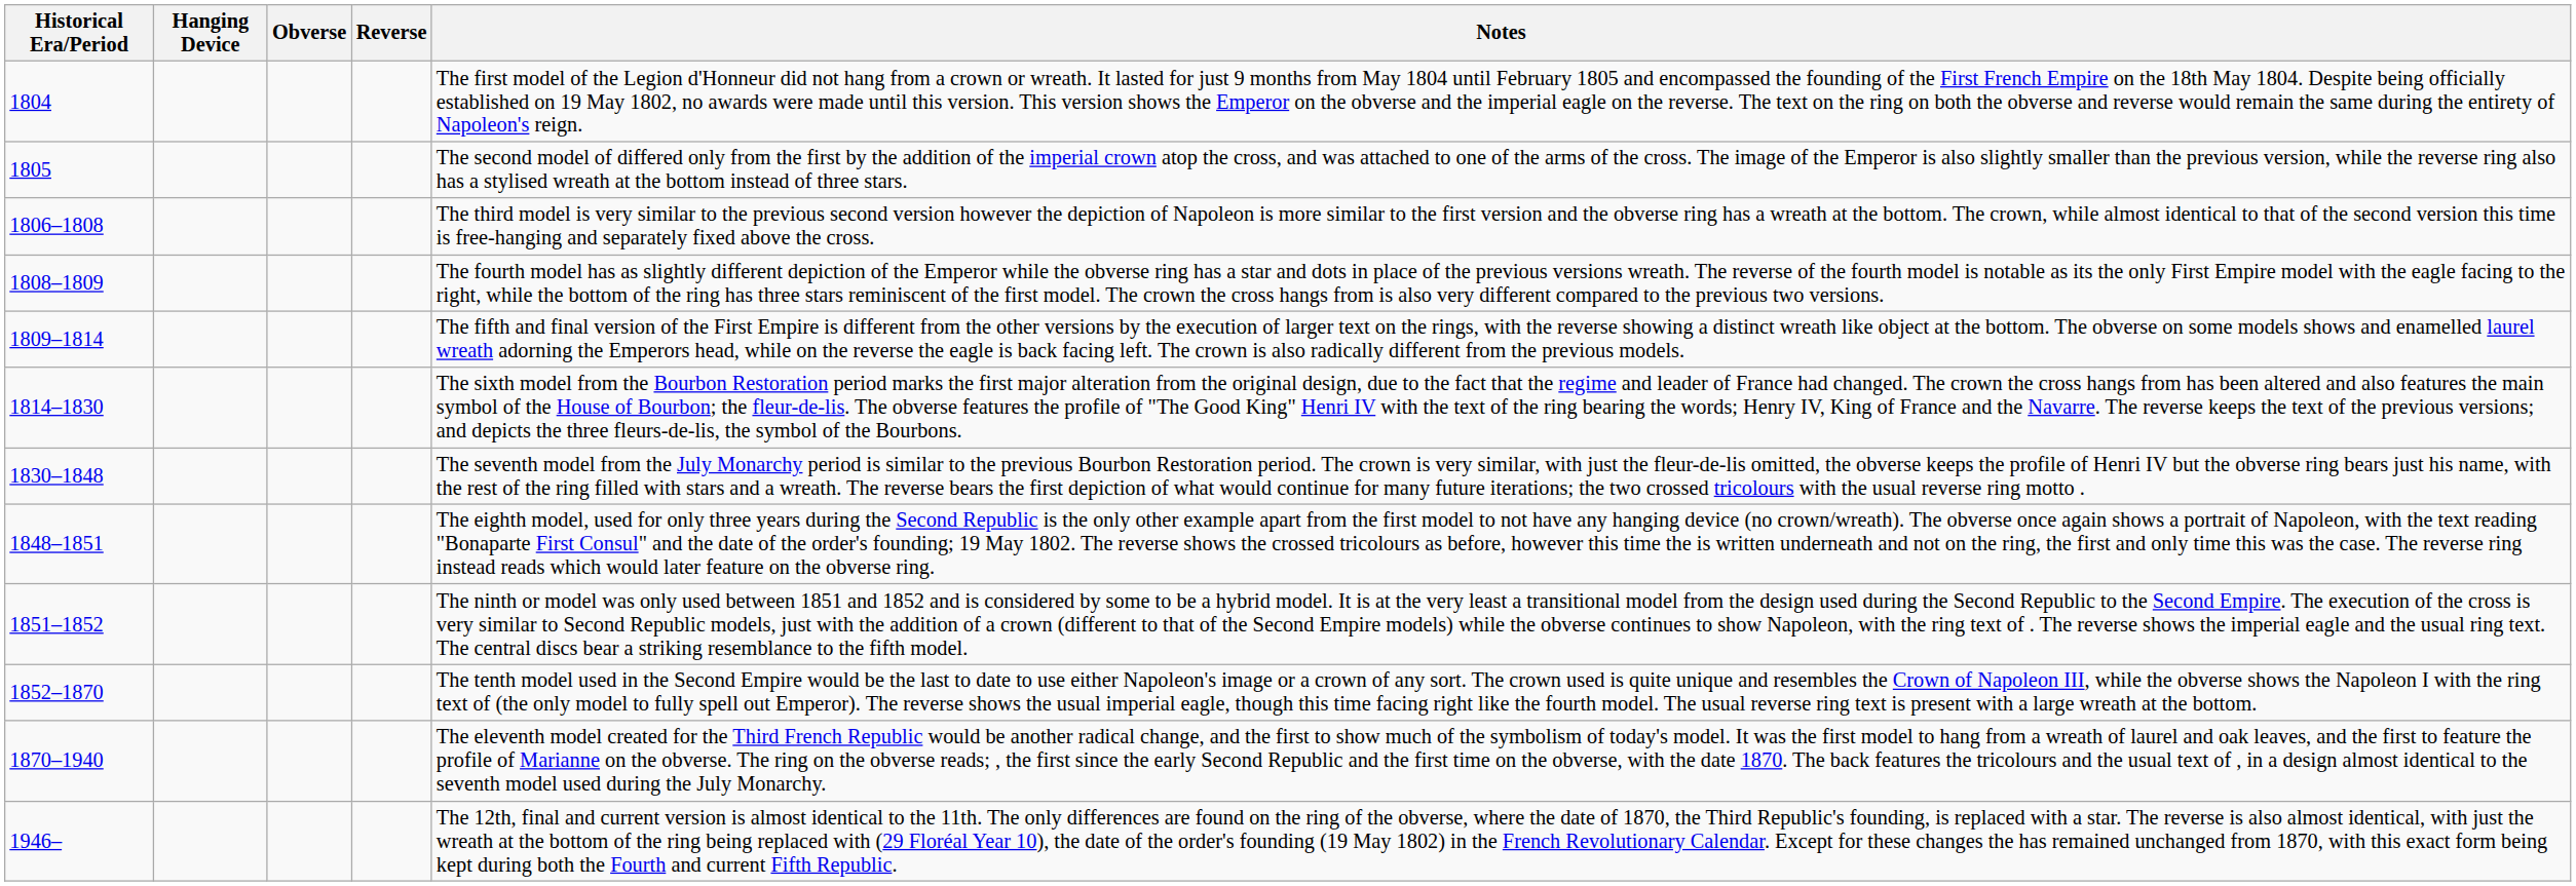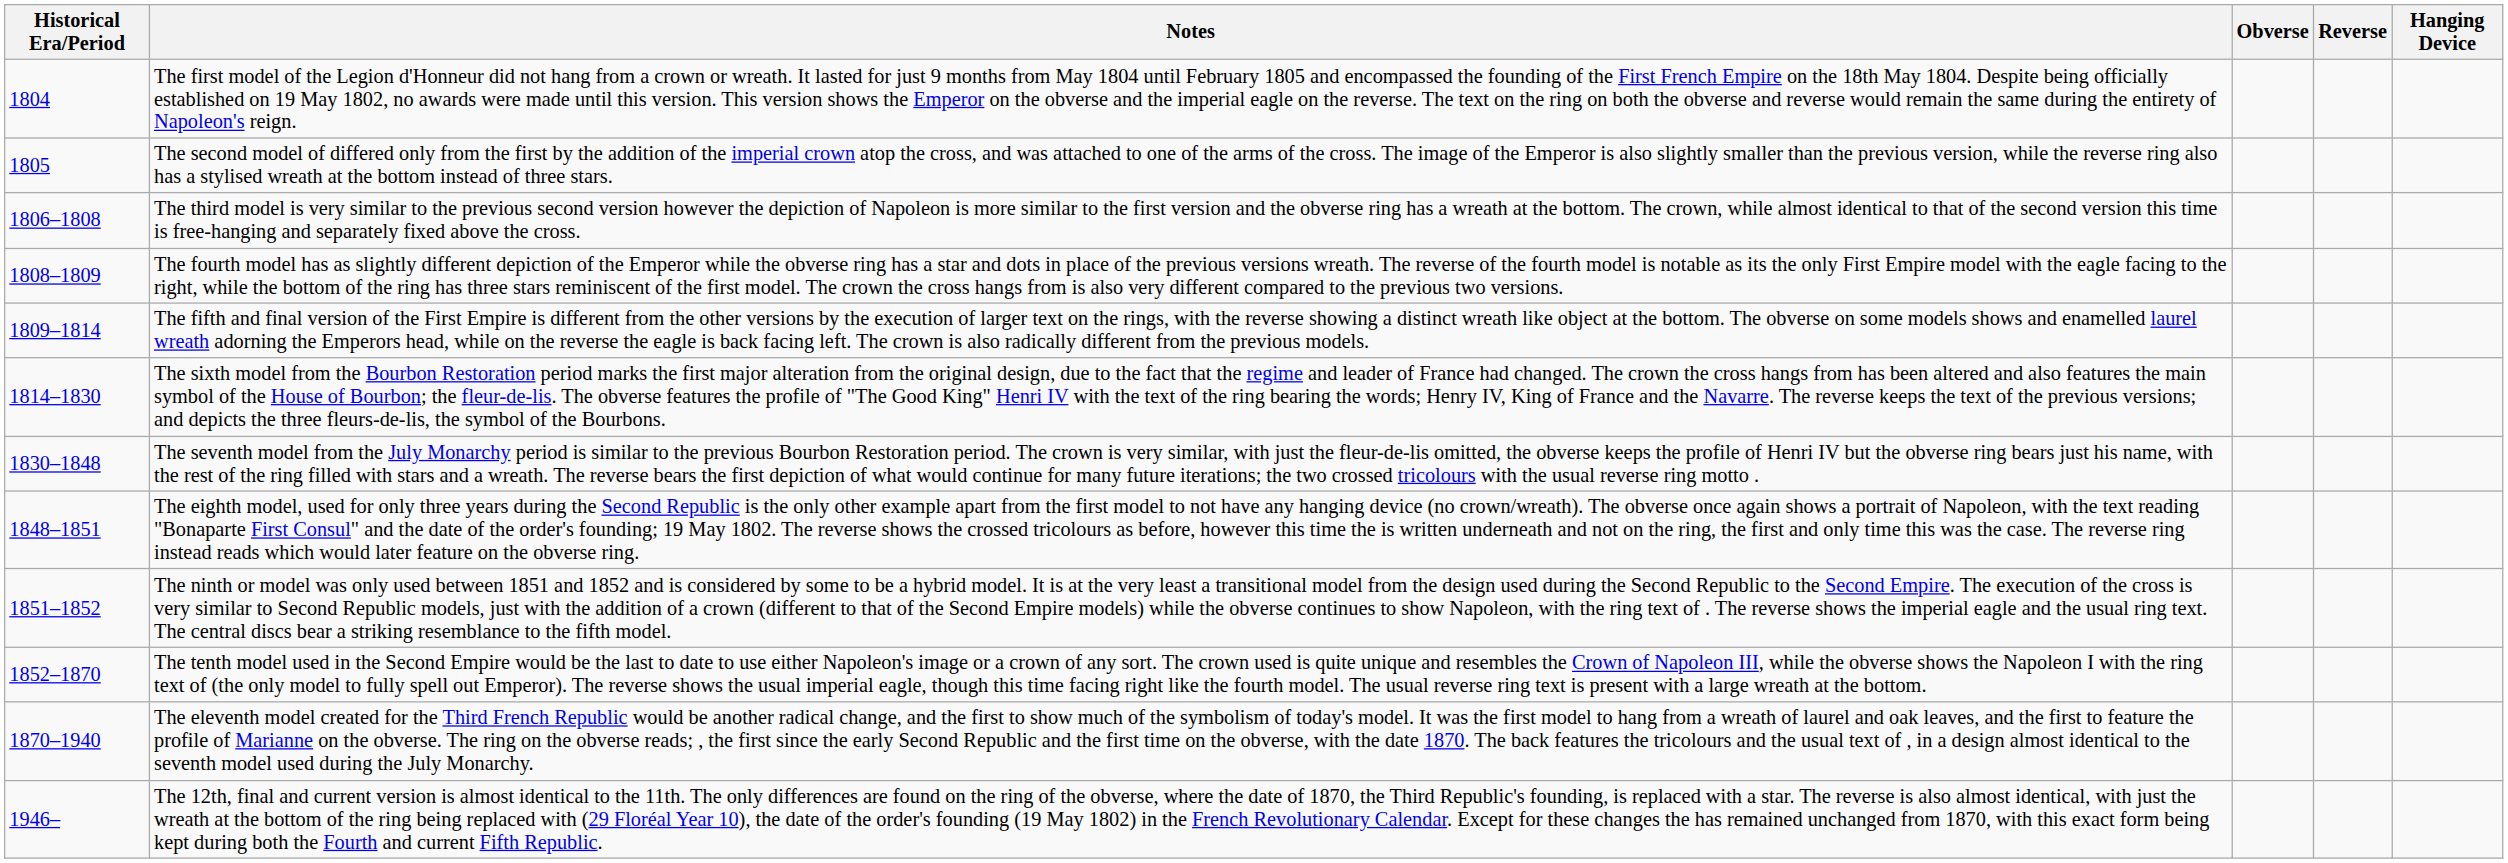columns swapped: Notes <-> Hanging Device
